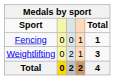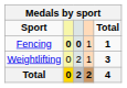Fencing | column 2: normal -> bold
Fencing | column 3: normal -> bold
